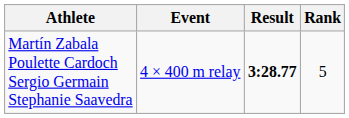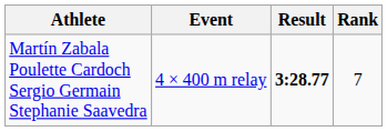row 2 | Rank: 5 -> 7
